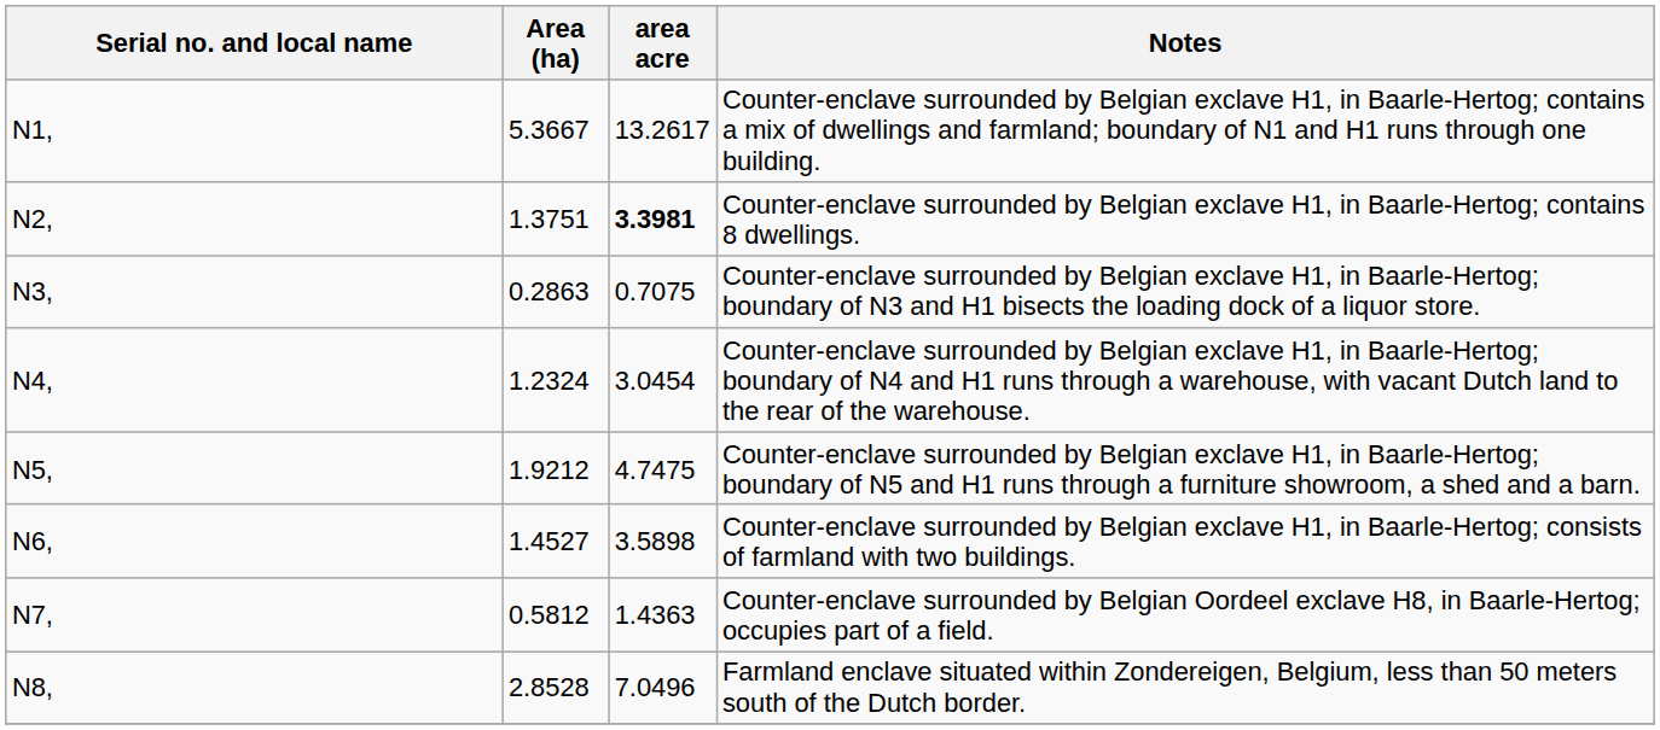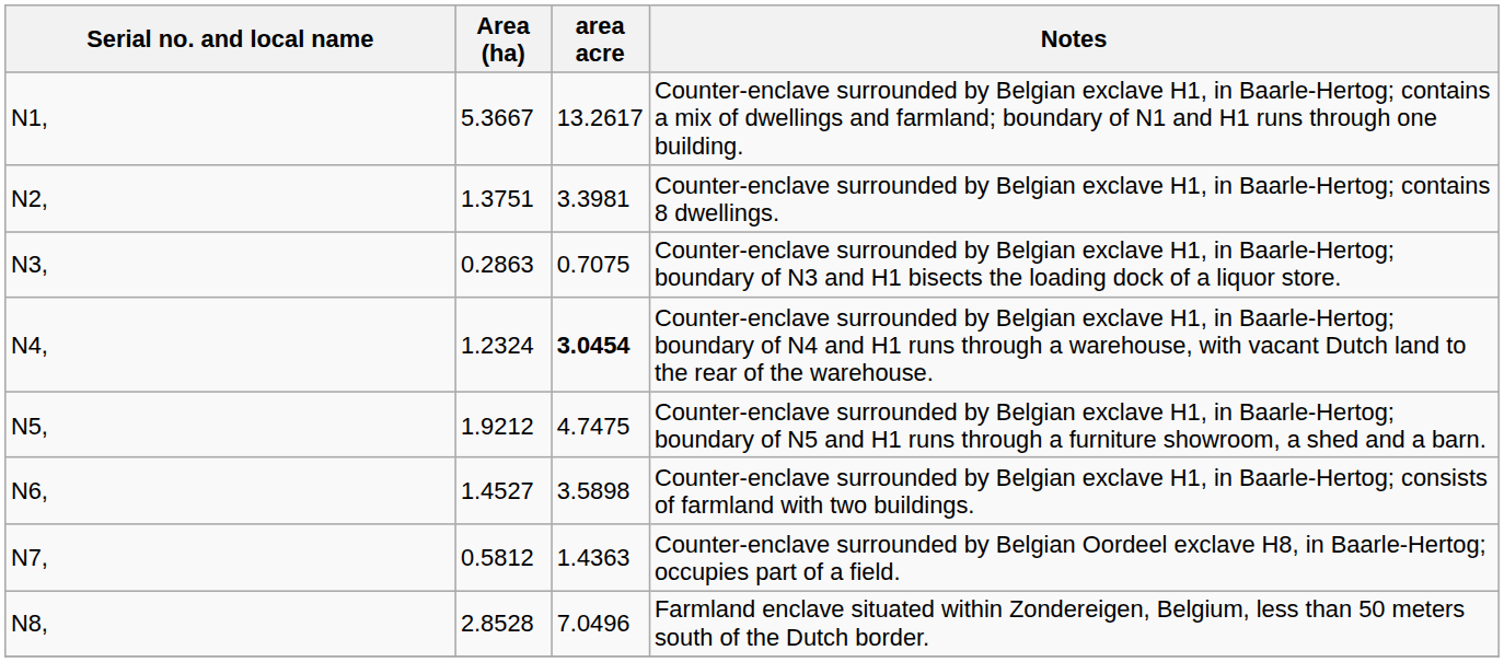row 3 | area acre: bold -> normal
row 5 | area acre: normal -> bold
